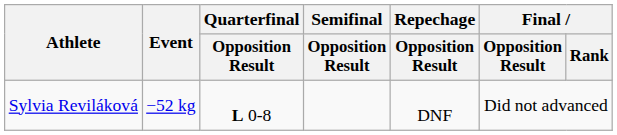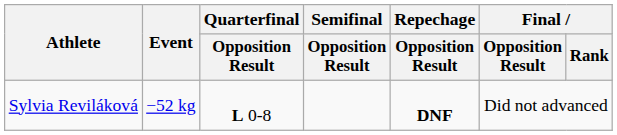Sylvia Reviláková | Repechage / Opposition Result: normal -> bold
